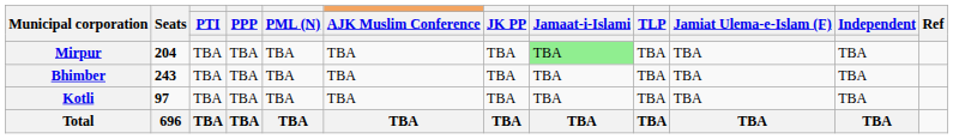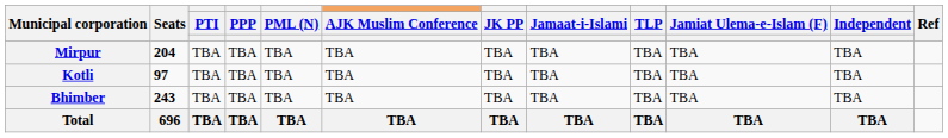Mirpur | Jamaat-i-Islami: lightgreen background -> no background
rows swapped: Kotli <-> Bhimber
